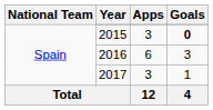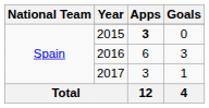2015 | Apps: normal -> bold
2015 | Goals: bold -> normal
